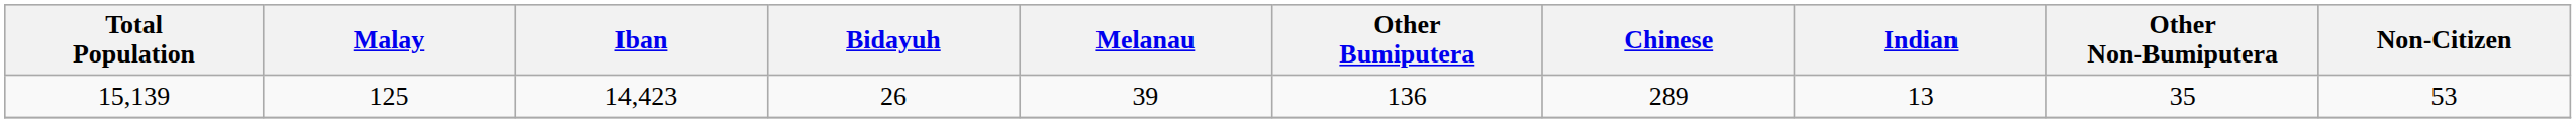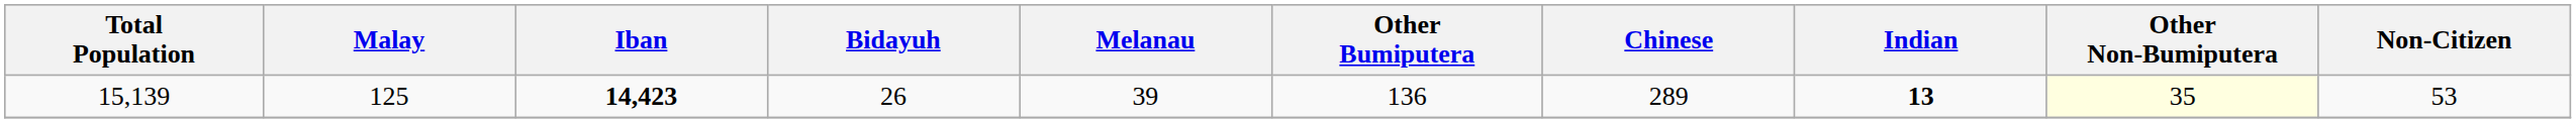15,139 | Iban: normal -> bold
15,139 | Indian: normal -> bold
15,139 | Other Non-Bumiputera: no background -> lightyellow background
